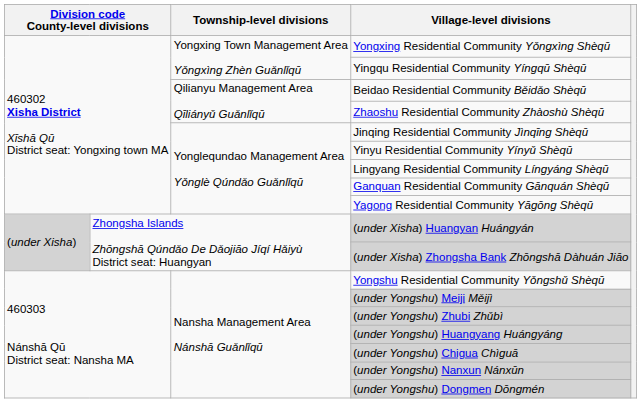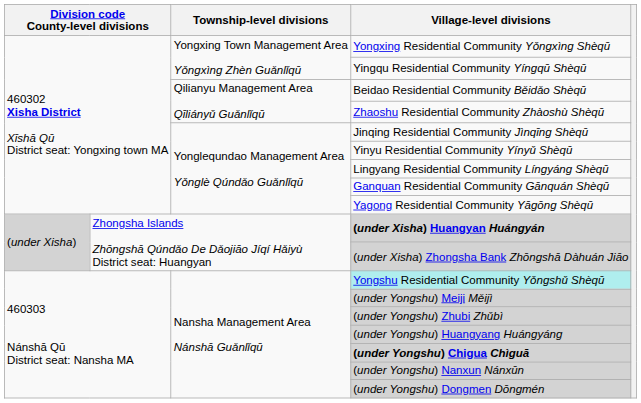(under Xisha) Huangyan Huángyán | Village-level divisions: normal -> bold
Yongshu Residential Community Yǒngshǔ Shèqū | Village-level divisions: no background -> paleturquoise background
(under Yongshu) Chigua Chìguā | Village-level divisions: normal -> bold
